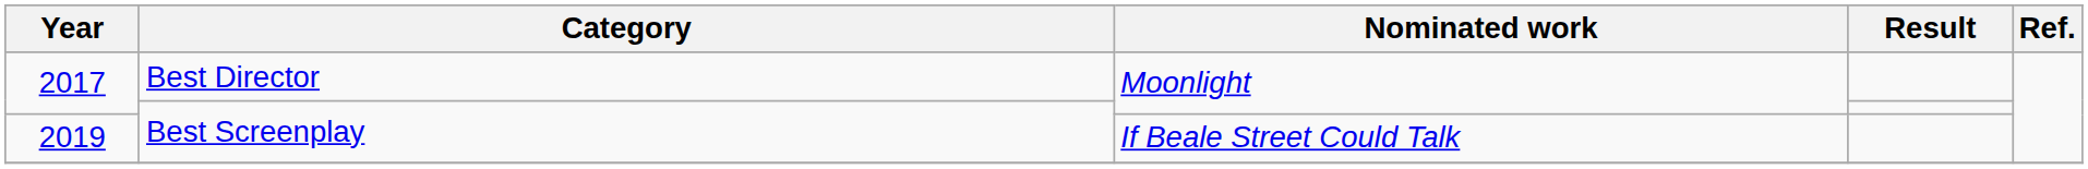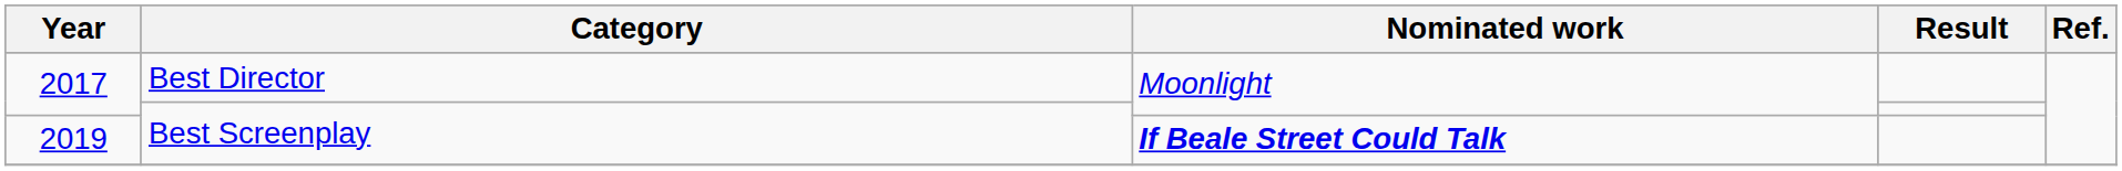2019 | Nominated work: normal -> bold
